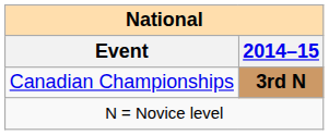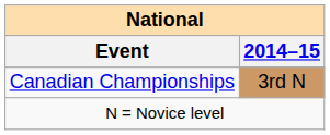Canadian Championships | 2014–15: bold -> normal
